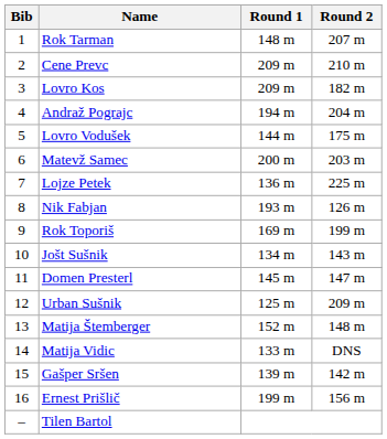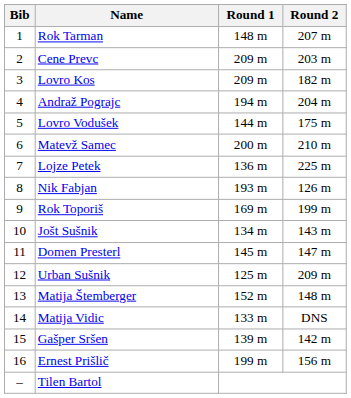Cene Prevc | Round 2: 210 m -> 203 m
Matevž Samec | Round 2: 203 m -> 210 m
